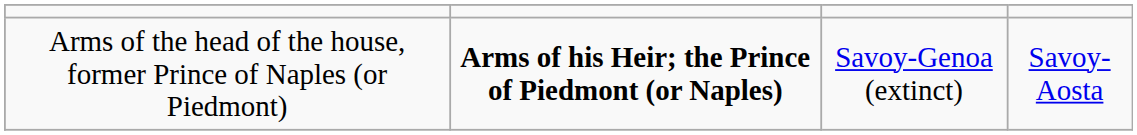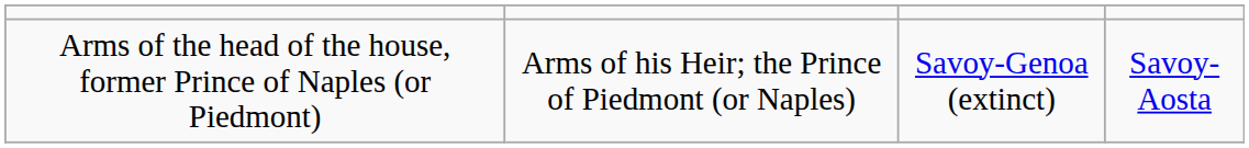row 2 | column 2: bold -> normal
